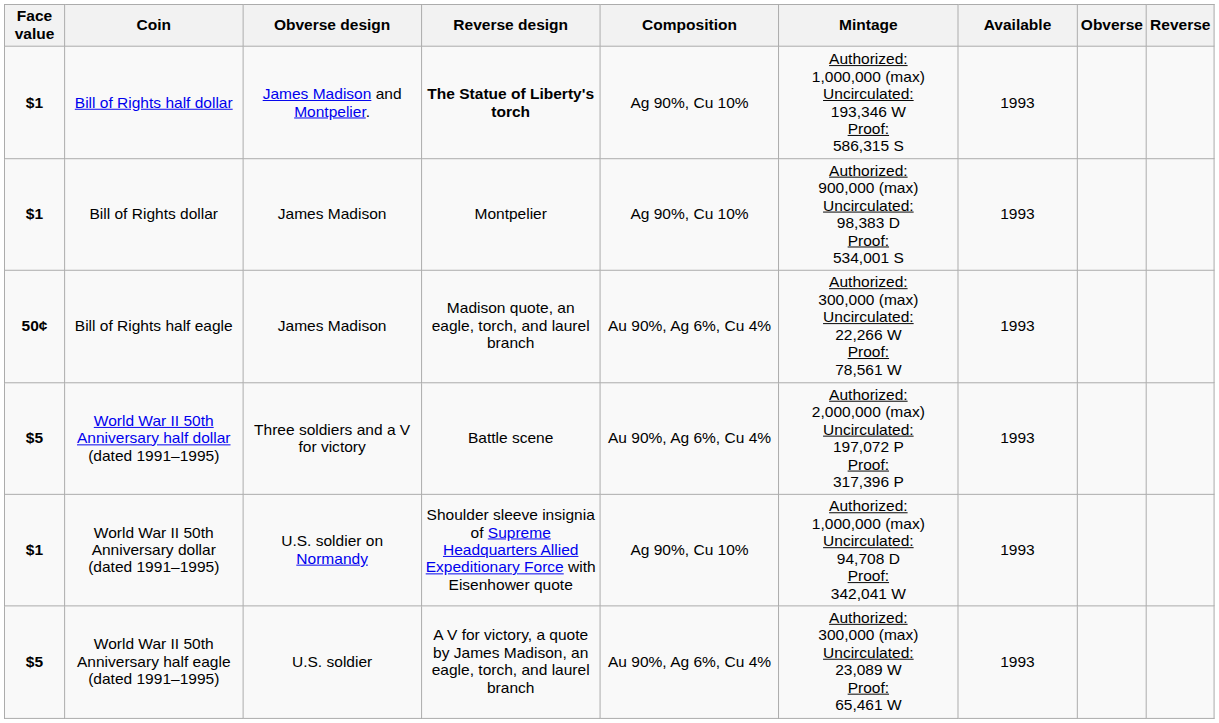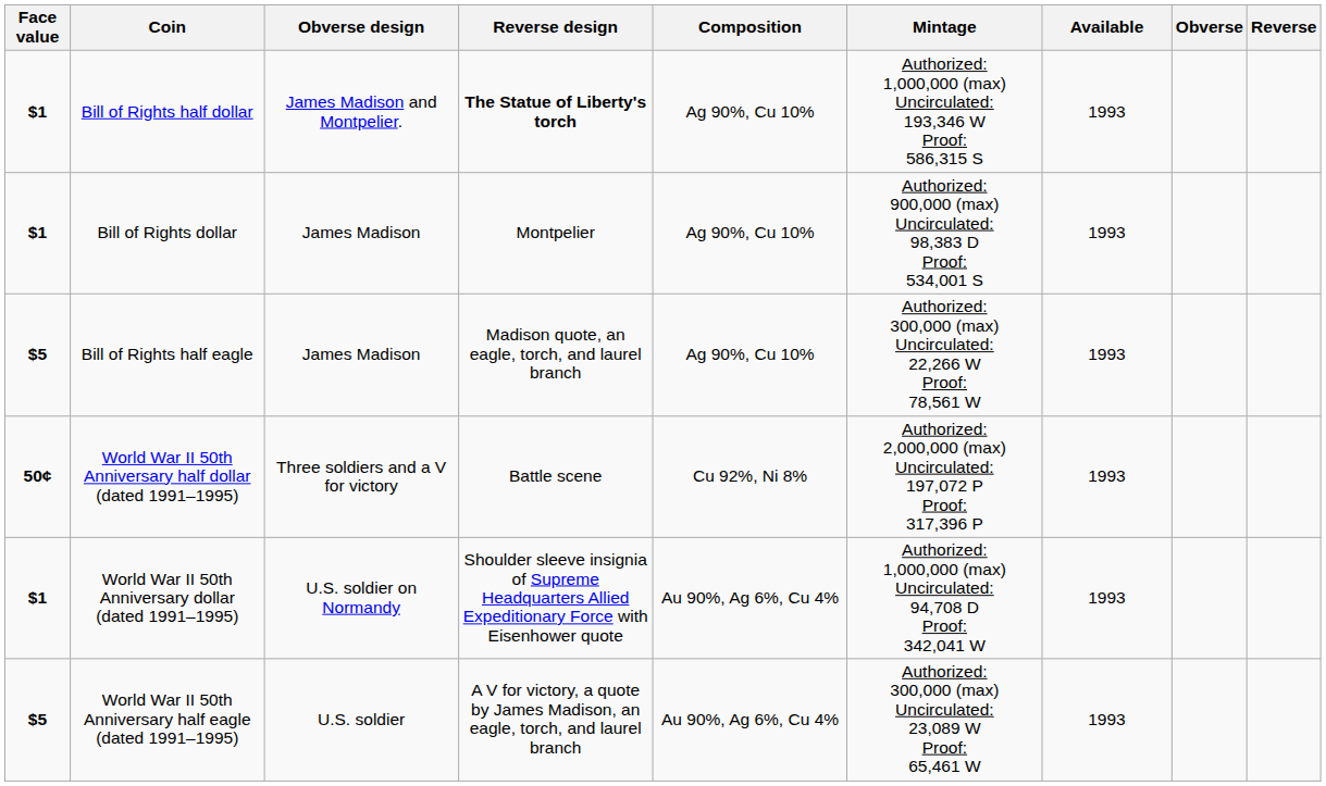Bill of Rights half eagle | Face value: 50¢ -> $5
Bill of Rights half eagle | Composition: Au 90%, Ag 6%, Cu 4% -> Ag 90%, Cu 10%
World War II 50th Anniversary half dollar (dated 1991–1995) | Face value: $5 -> 50¢
World War II 50th Anniversary half dollar (dated 1991–1995) | Composition: Au 90%, Ag 6%, Cu 4% -> Cu 92%, Ni 8%
World War II 50th Anniversary dollar (dated 1991–1995) | Composition: Ag 90%, Cu 10% -> Au 90%, Ag 6%, Cu 4%
